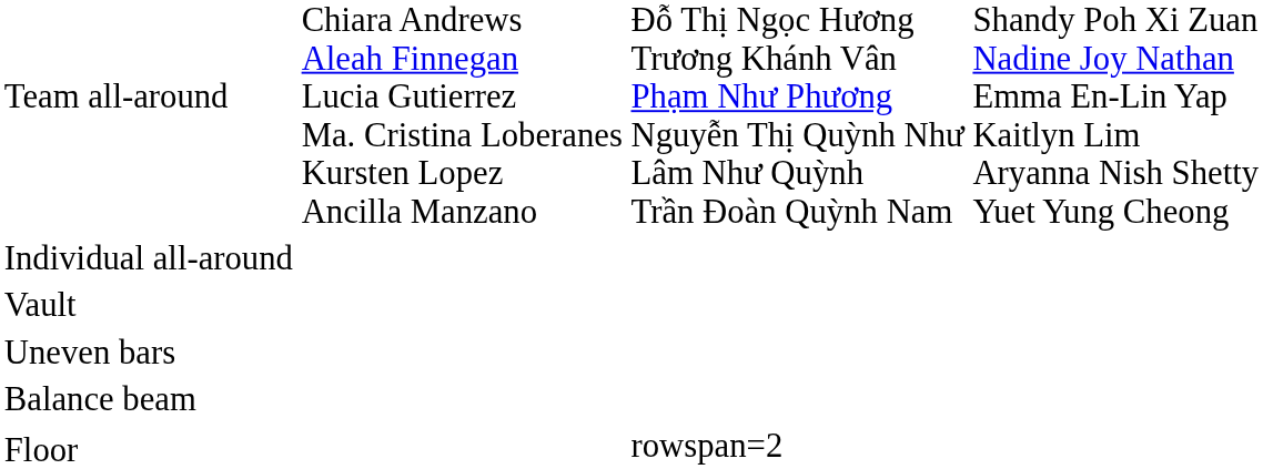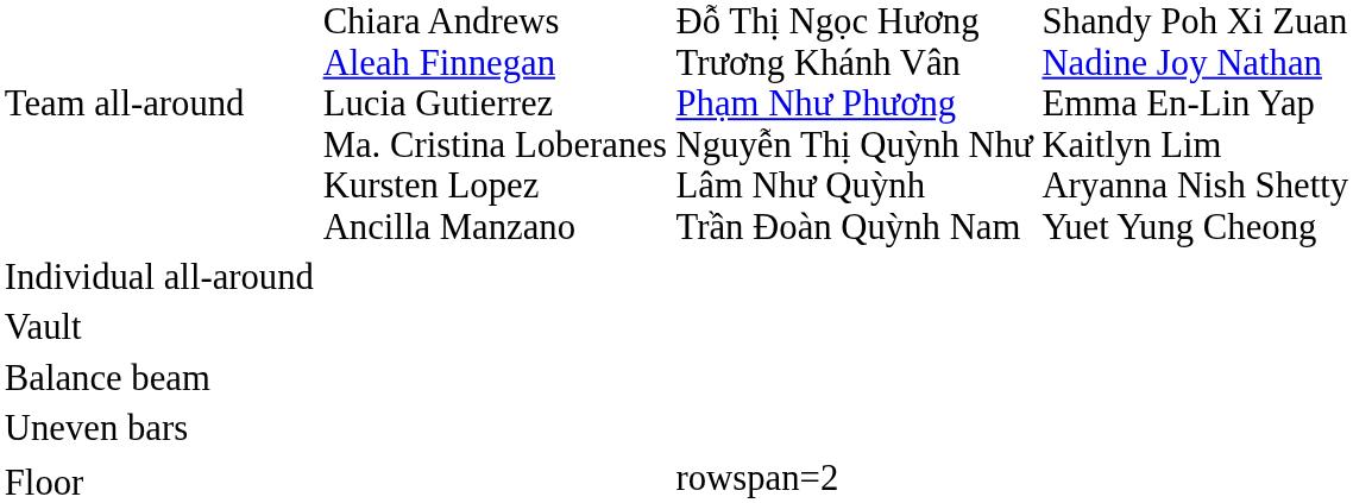rows swapped: Uneven bars <-> Balance beam
